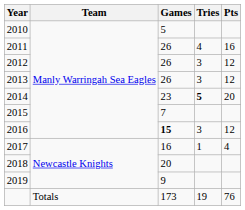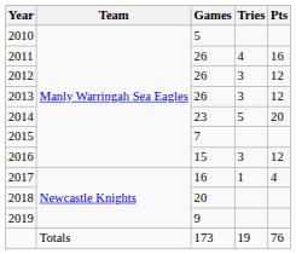2014 | Tries: bold -> normal
2016 | Games: bold -> normal
